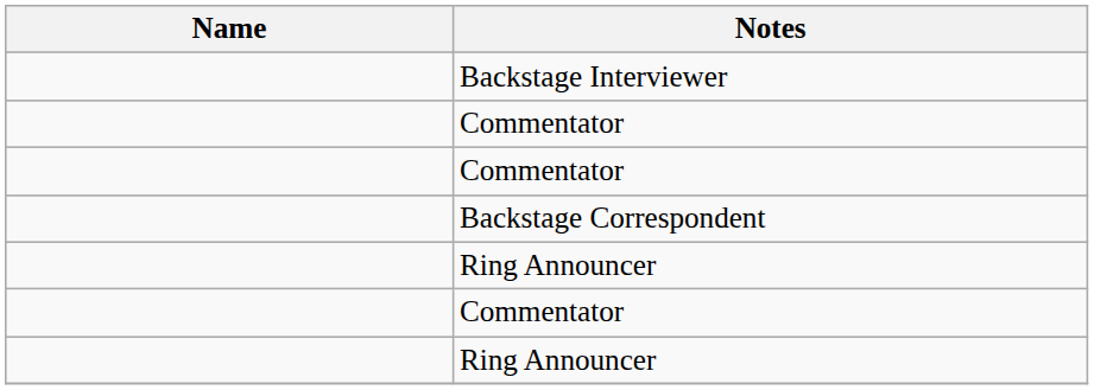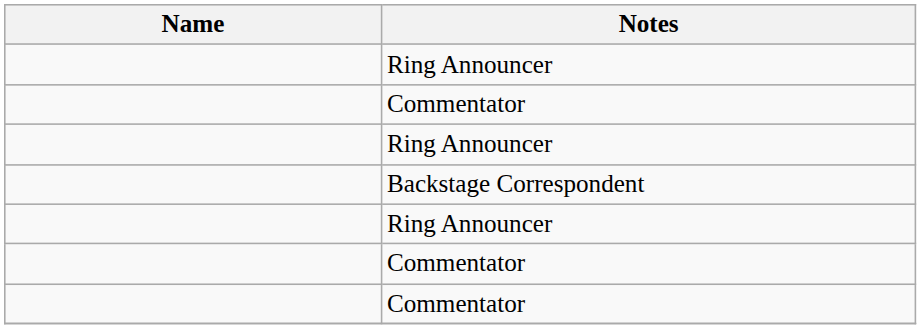row 2 | Notes: Backstage Interviewer -> Ring Announcer
row 4 | Notes: Commentator -> Ring Announcer
row 8 | Notes: Ring Announcer -> Commentator
